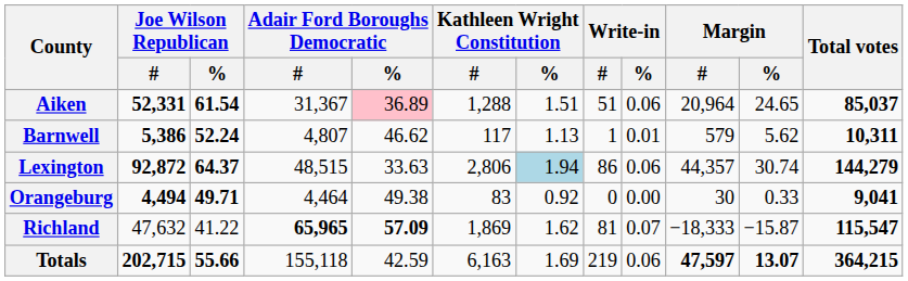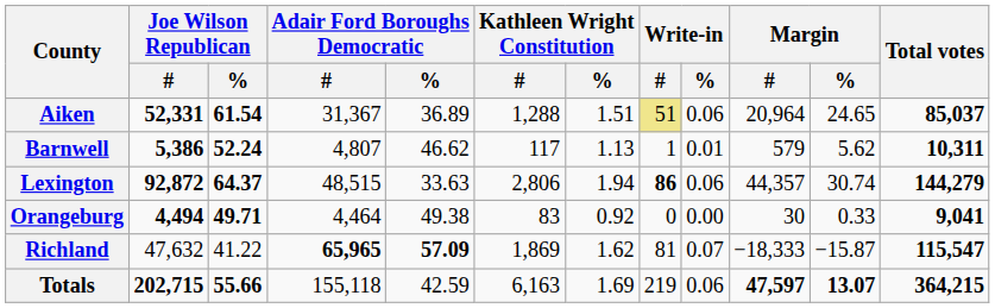Aiken | Adair Ford Boroughs Democratic / %: pink background -> no background
Aiken | Write-in / #: no background -> khaki background
Lexington | Kathleen Wright Constitution / %: lightblue background -> no background
Lexington | Write-in / #: normal -> bold
